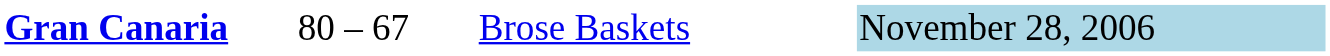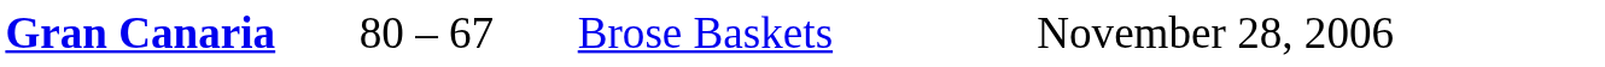Gran Canaria | column 4: lightblue background -> no background
